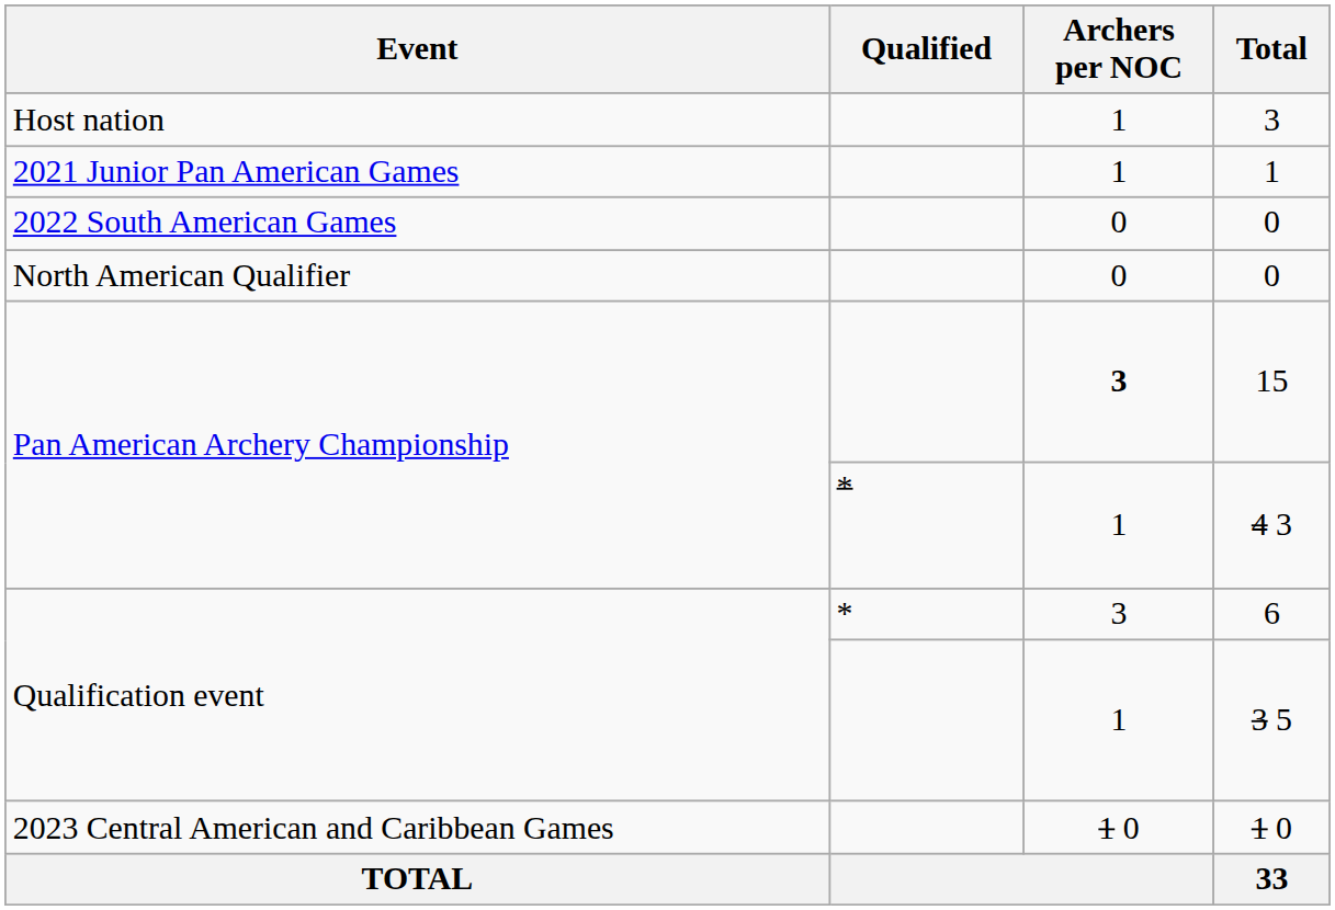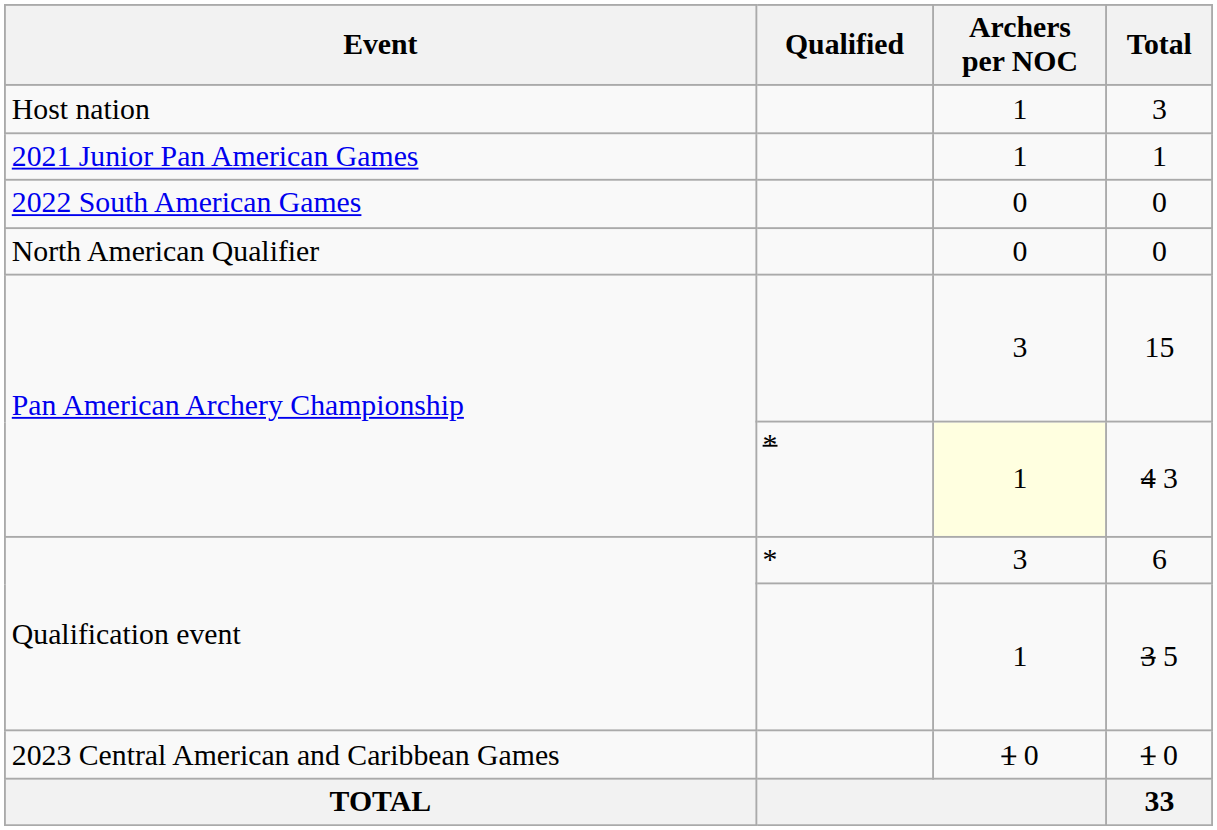15 | Archers per NOC: bold -> normal
4 3 | Archers per NOC: no background -> lightyellow background
